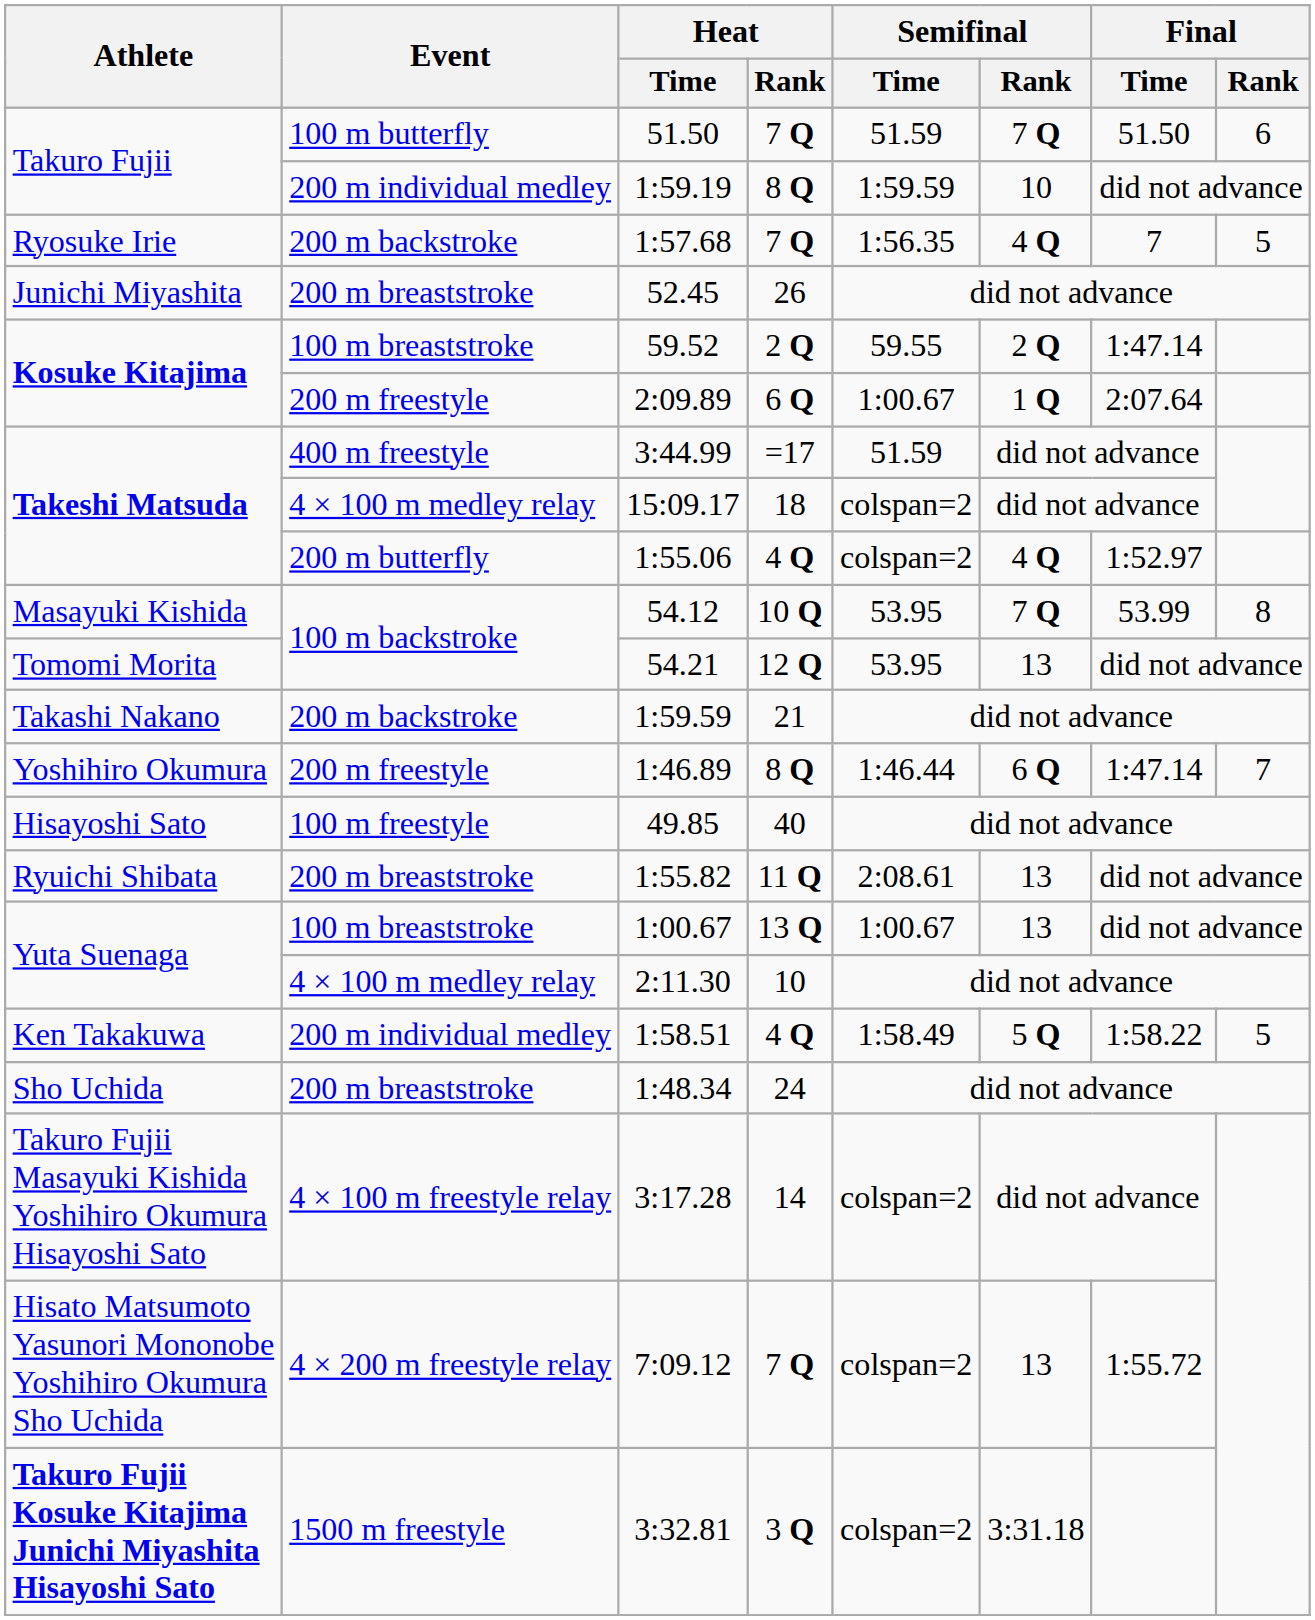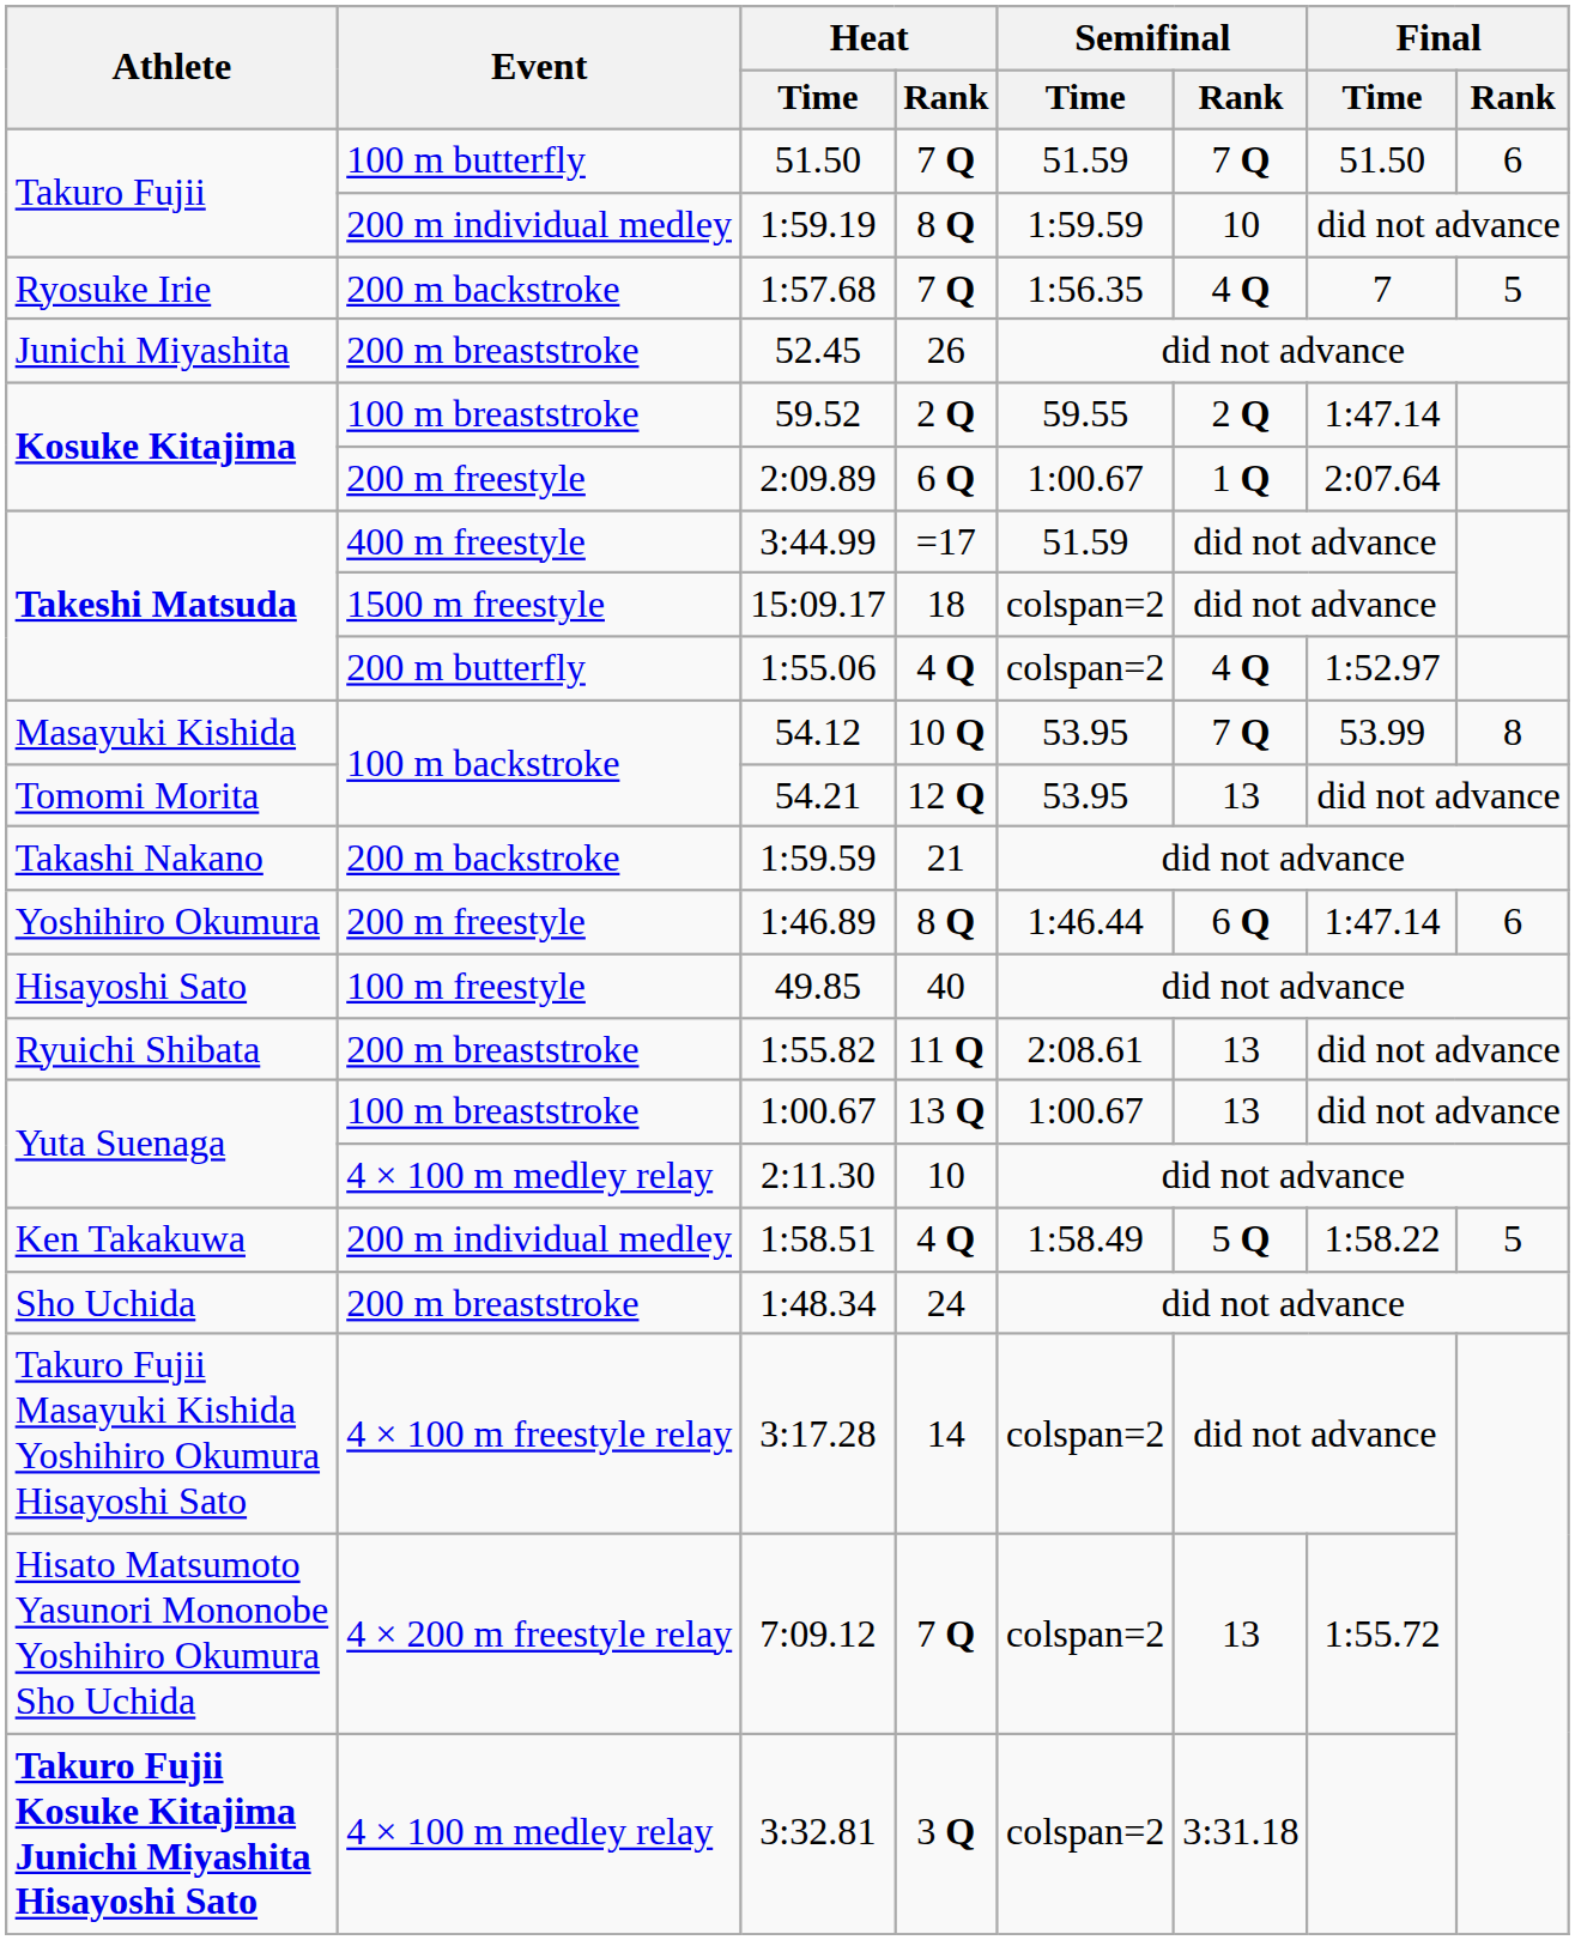15:09.17 | Event: 4 × 100 m medley relay -> 1500 m freestyle
1:46.89 | Final / Rank: 7 -> 6
3:32.81 | Event: 1500 m freestyle -> 4 × 100 m medley relay
